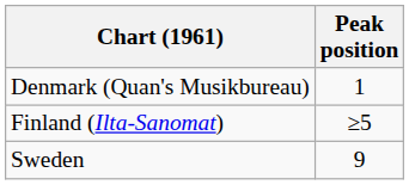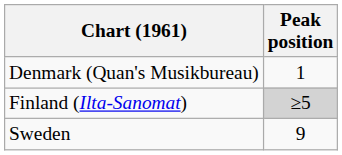Finland (Ilta-Sanomat) | Peak position: no background -> lightgrey background
